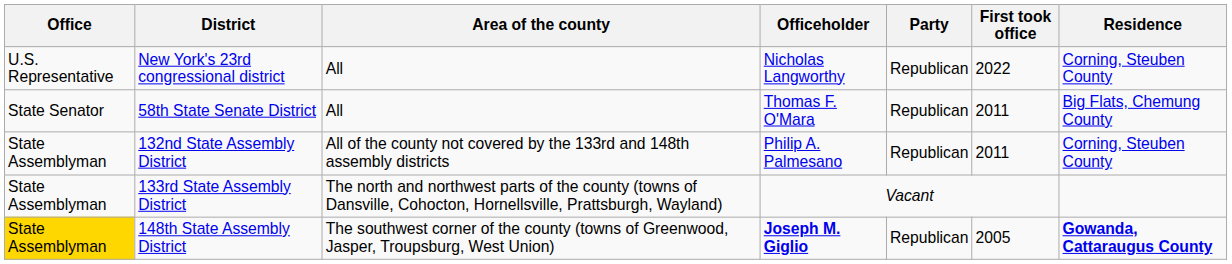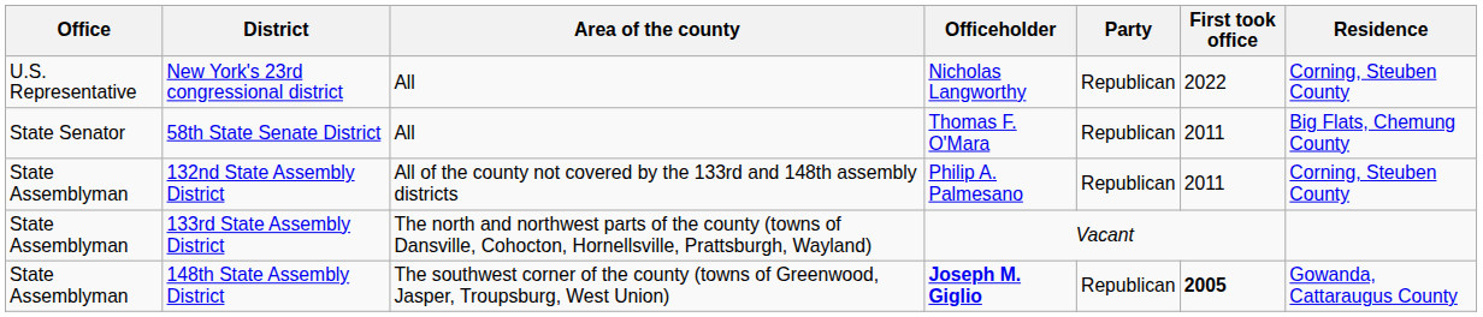148th State Assembly District | Office: gold background -> no background
148th State Assembly District | First took office: normal -> bold
148th State Assembly District | Residence: bold -> normal
